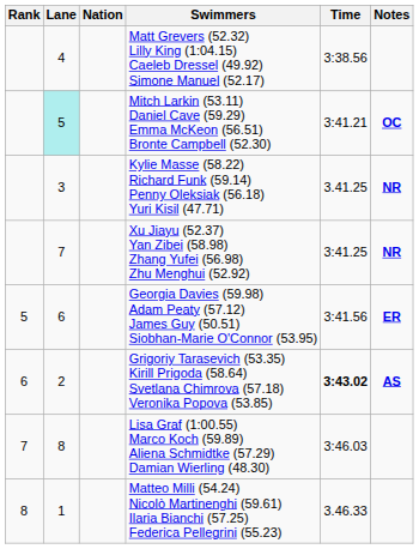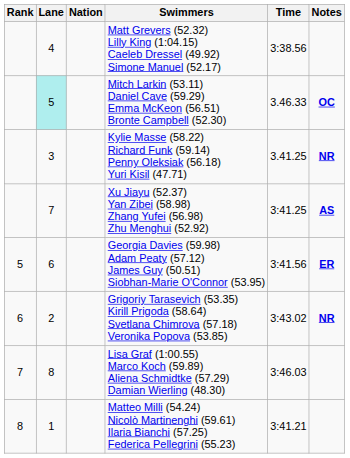row 3 | Time: 3:41.21 -> 3.46.33
row 5 | Notes: NR -> AS
row 7 | Time: bold -> normal
row 7 | Notes: AS -> NR
row 9 | Time: 3.46.33 -> 3:41.21
